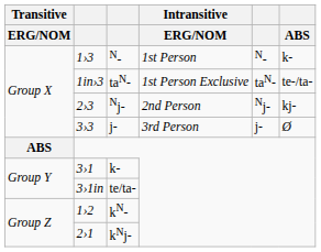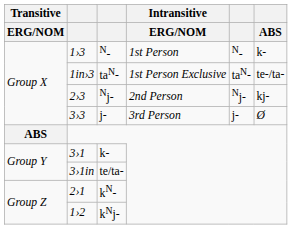kN- | column 2: 1›2 -> 2›1
kNj- | column 2: 2›1 -> 1›2
